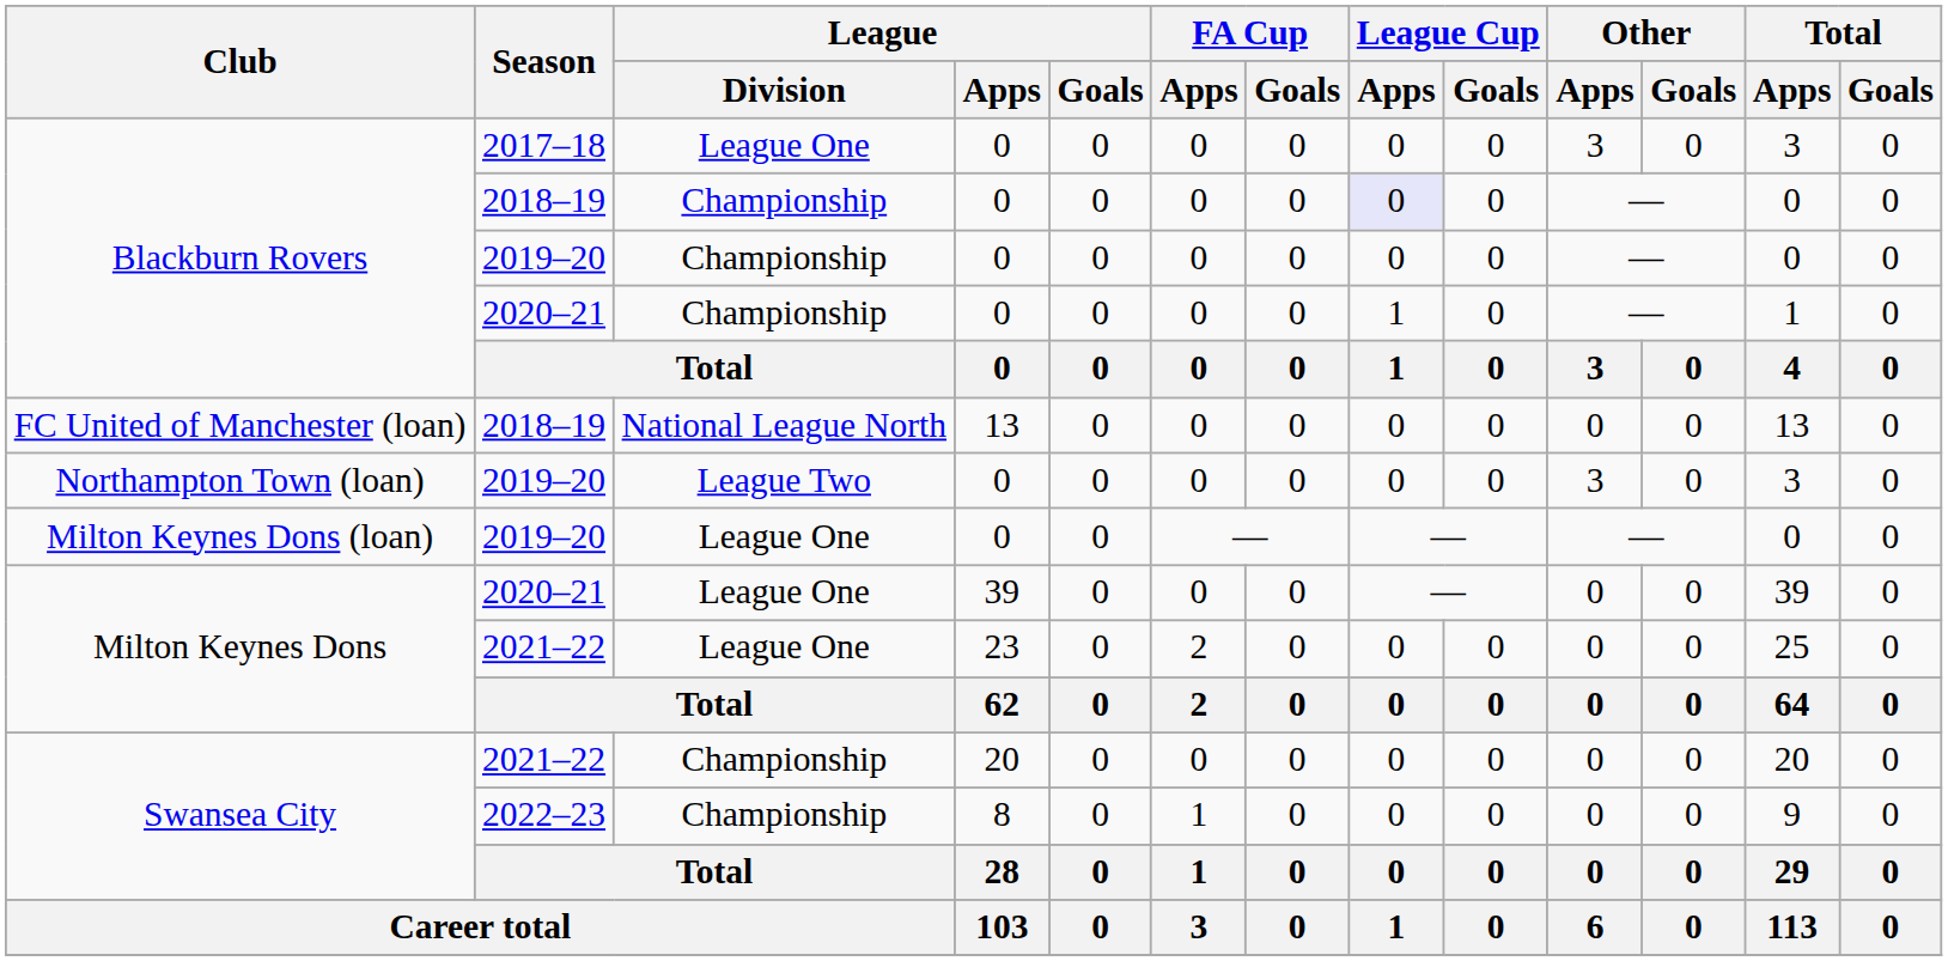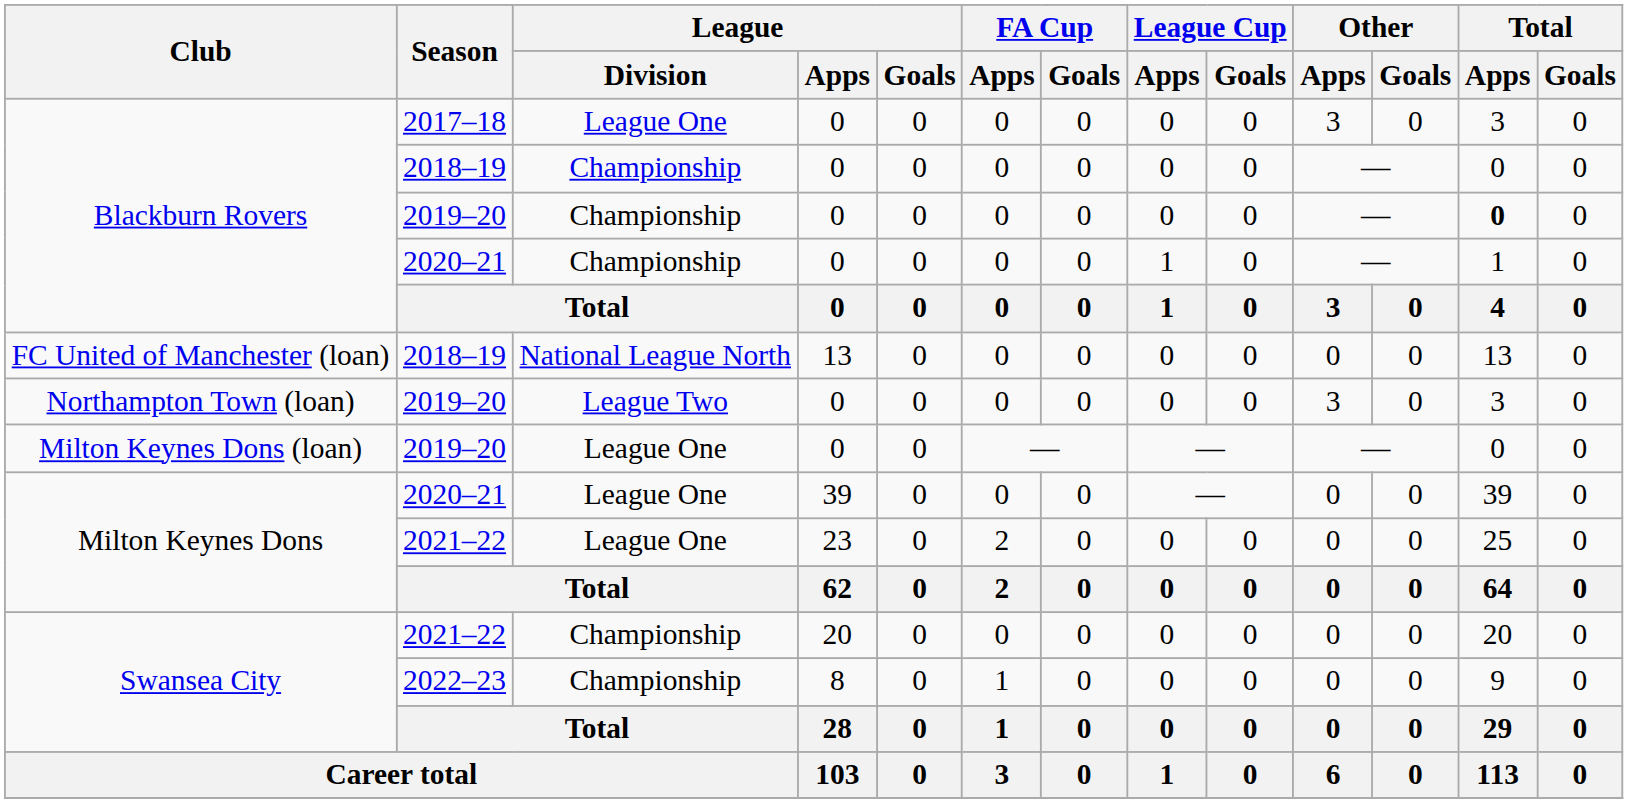Blackburn Rovers / 2018–19 | League Cup / Apps: lavender background -> no background
Blackburn Rovers / 2019–20 | Total / Apps: normal -> bold
